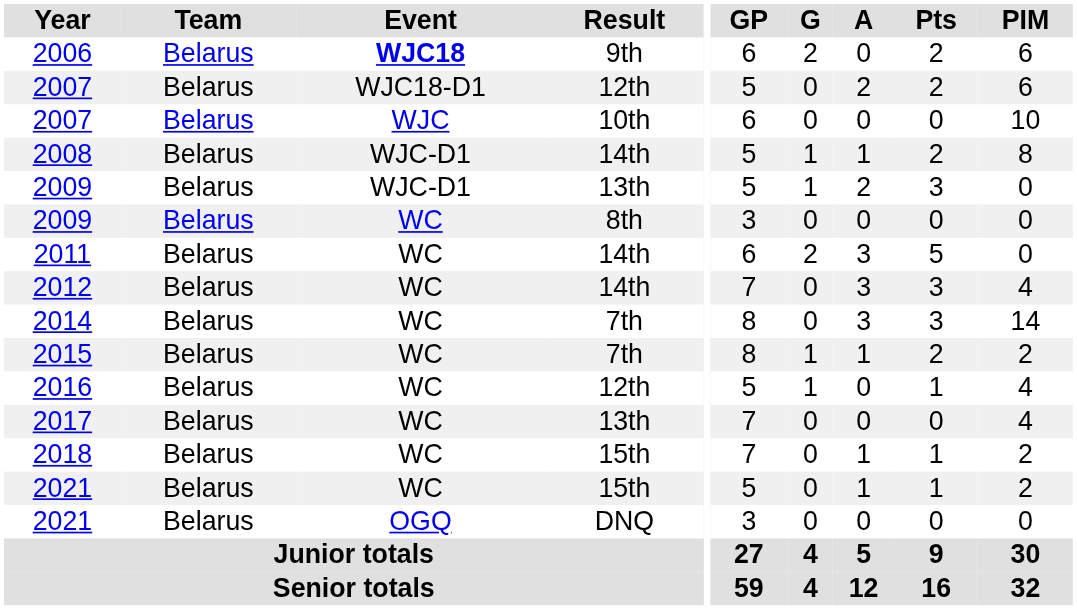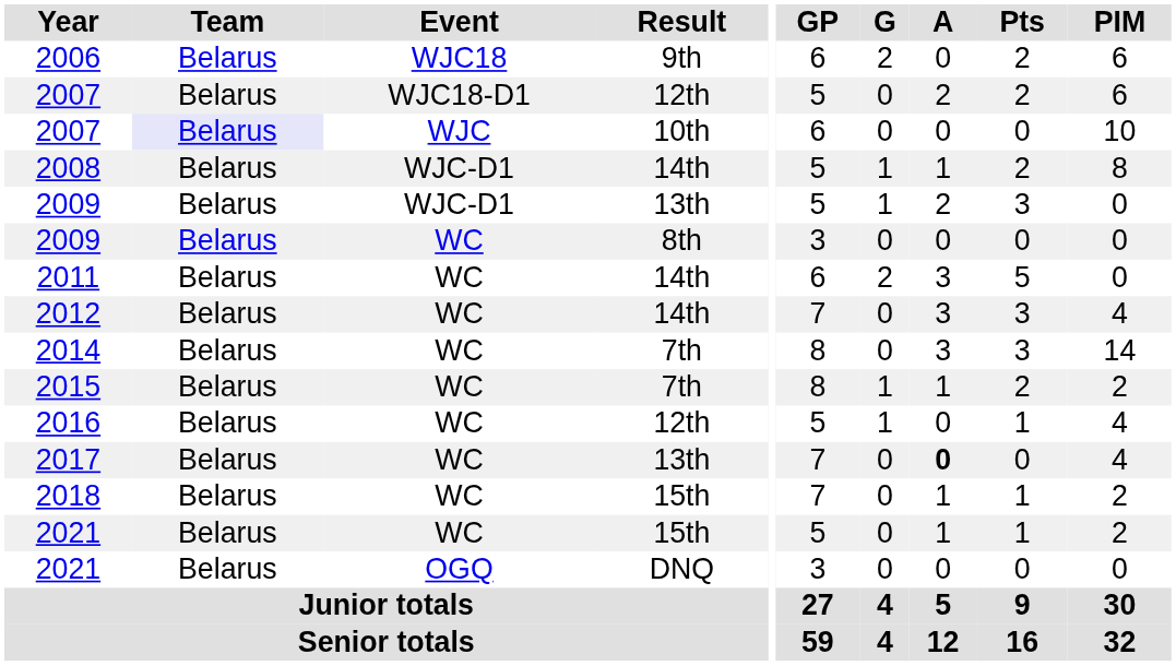2006 | Event: bold -> normal
2007 / 10th | Team: no background -> lavender background
2017 | A: normal -> bold
